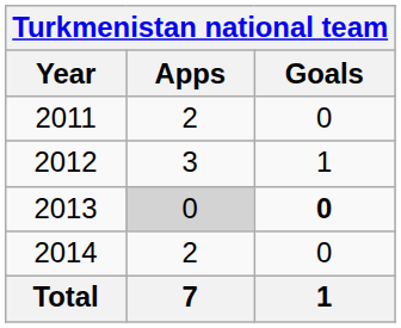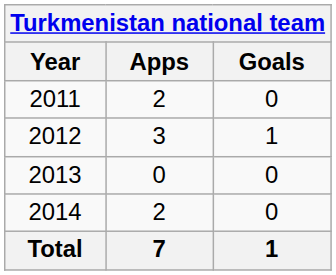2013 | Apps: lightgrey background -> no background
2013 | Goals: bold -> normal
